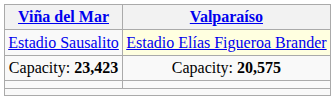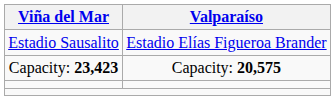row 2 | Valparaíso: lightyellow background -> no background
